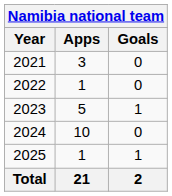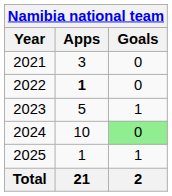2022 | Apps: normal -> bold
2024 | Goals: no background -> lightgreen background
